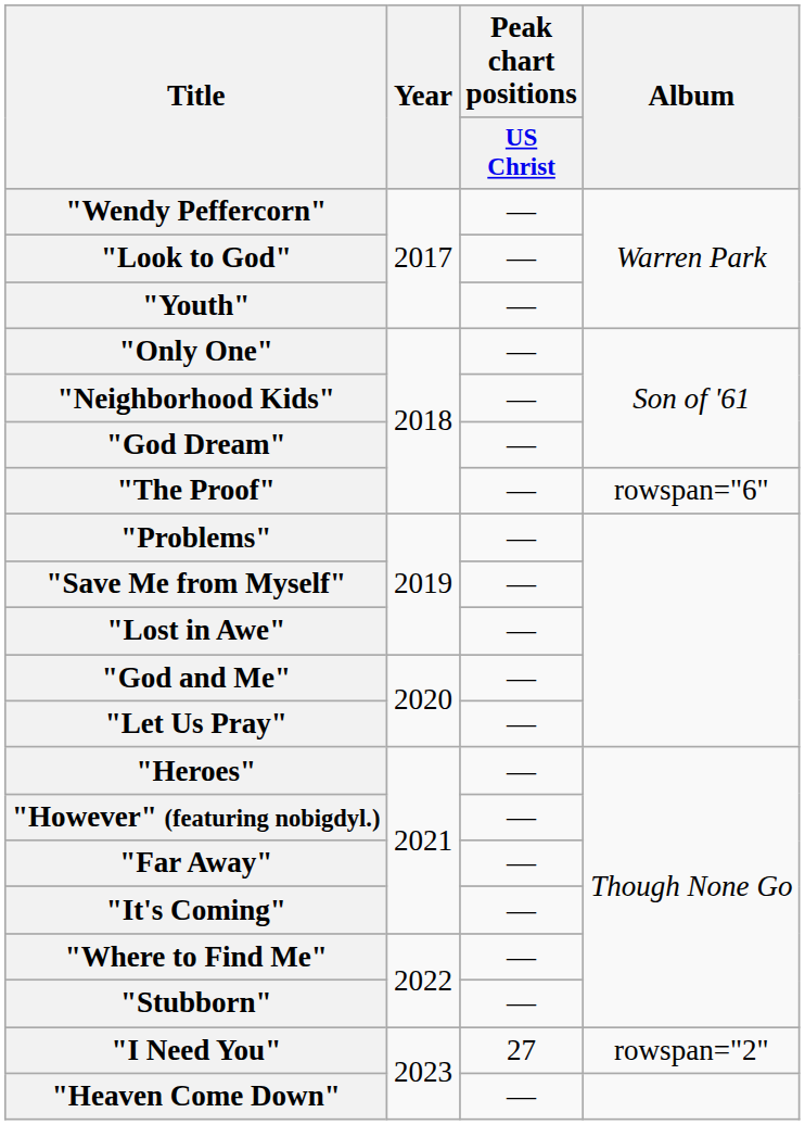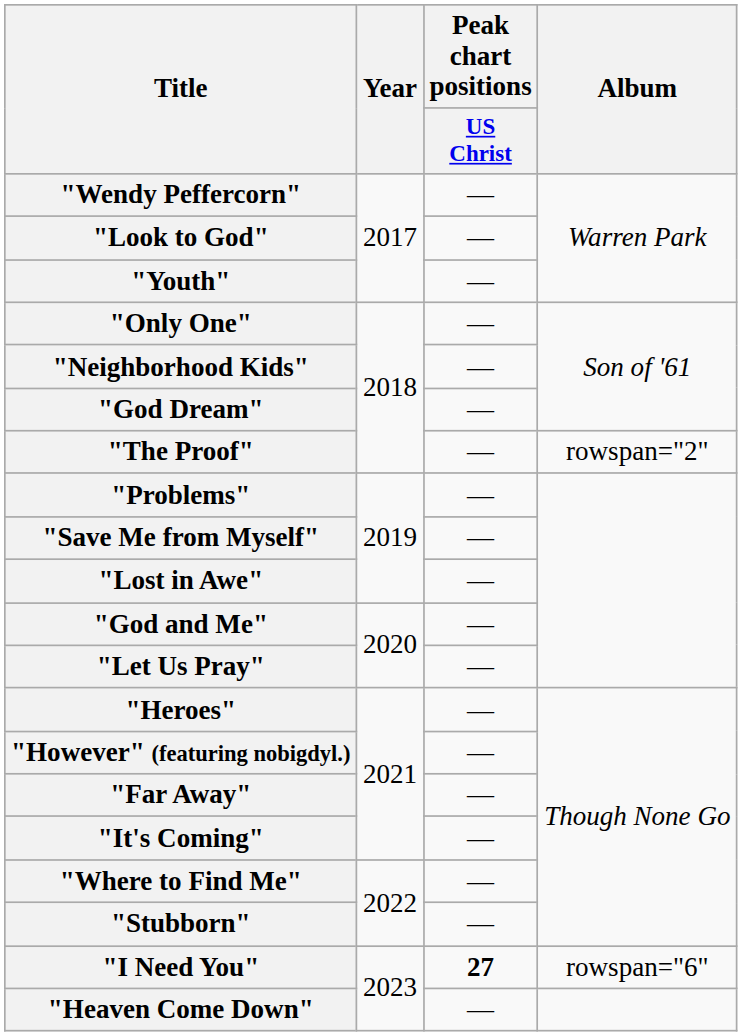"The Proof" | Album: rowspan="6" -> rowspan="2"
"I Need You" | Peak chart positions / US Christ: normal -> bold
"I Need You" | Album: rowspan="2" -> rowspan="6"
